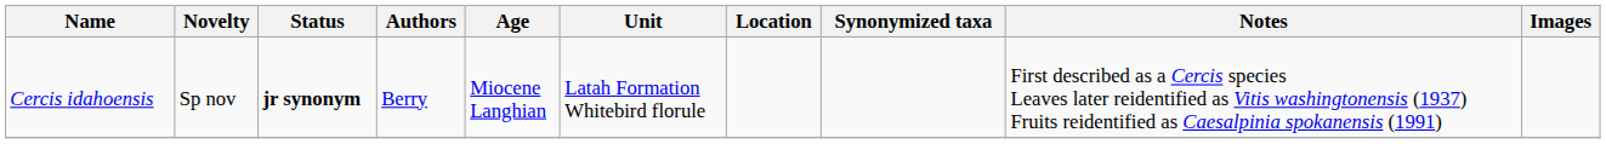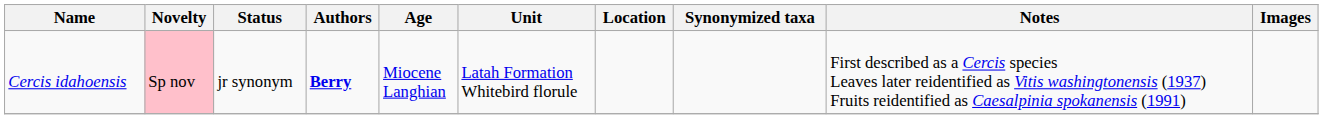Cercis idahoensis | Novelty: no background -> pink background
Cercis idahoensis | Status: bold -> normal
Cercis idahoensis | Authors: normal -> bold
